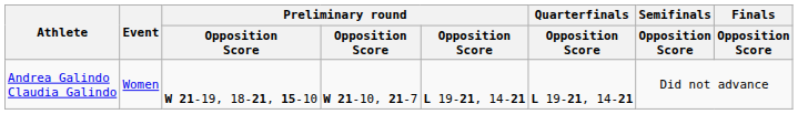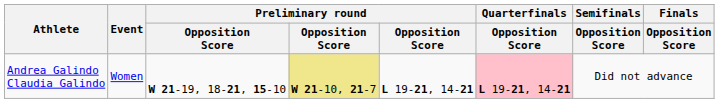Andrea Galindo Claudia Galindo | column 4: no background -> khaki background
Andrea Galindo Claudia Galindo | Quarterfinals / Opposition Score: no background -> pink background
